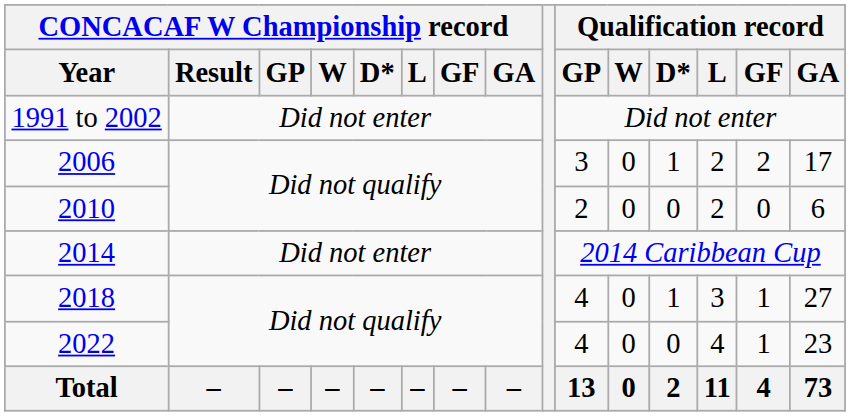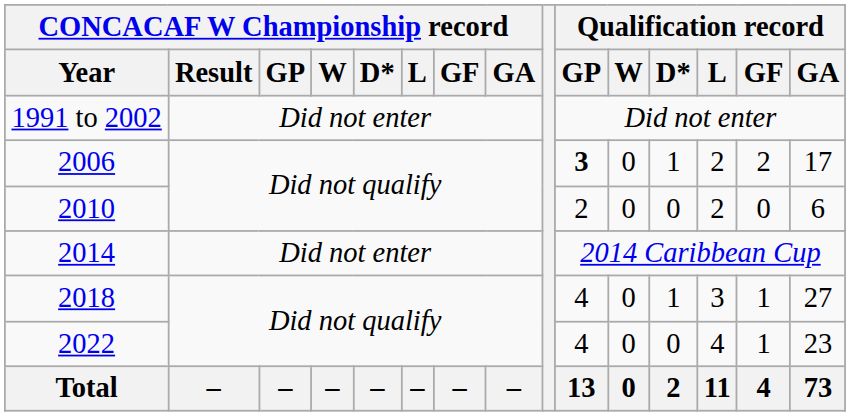2006 | Qualification record / GP: normal -> bold
